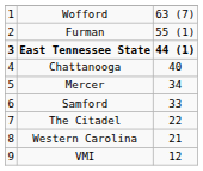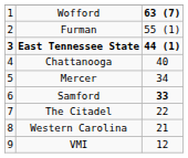Wofford | column 3: normal -> bold
Samford | column 3: normal -> bold
